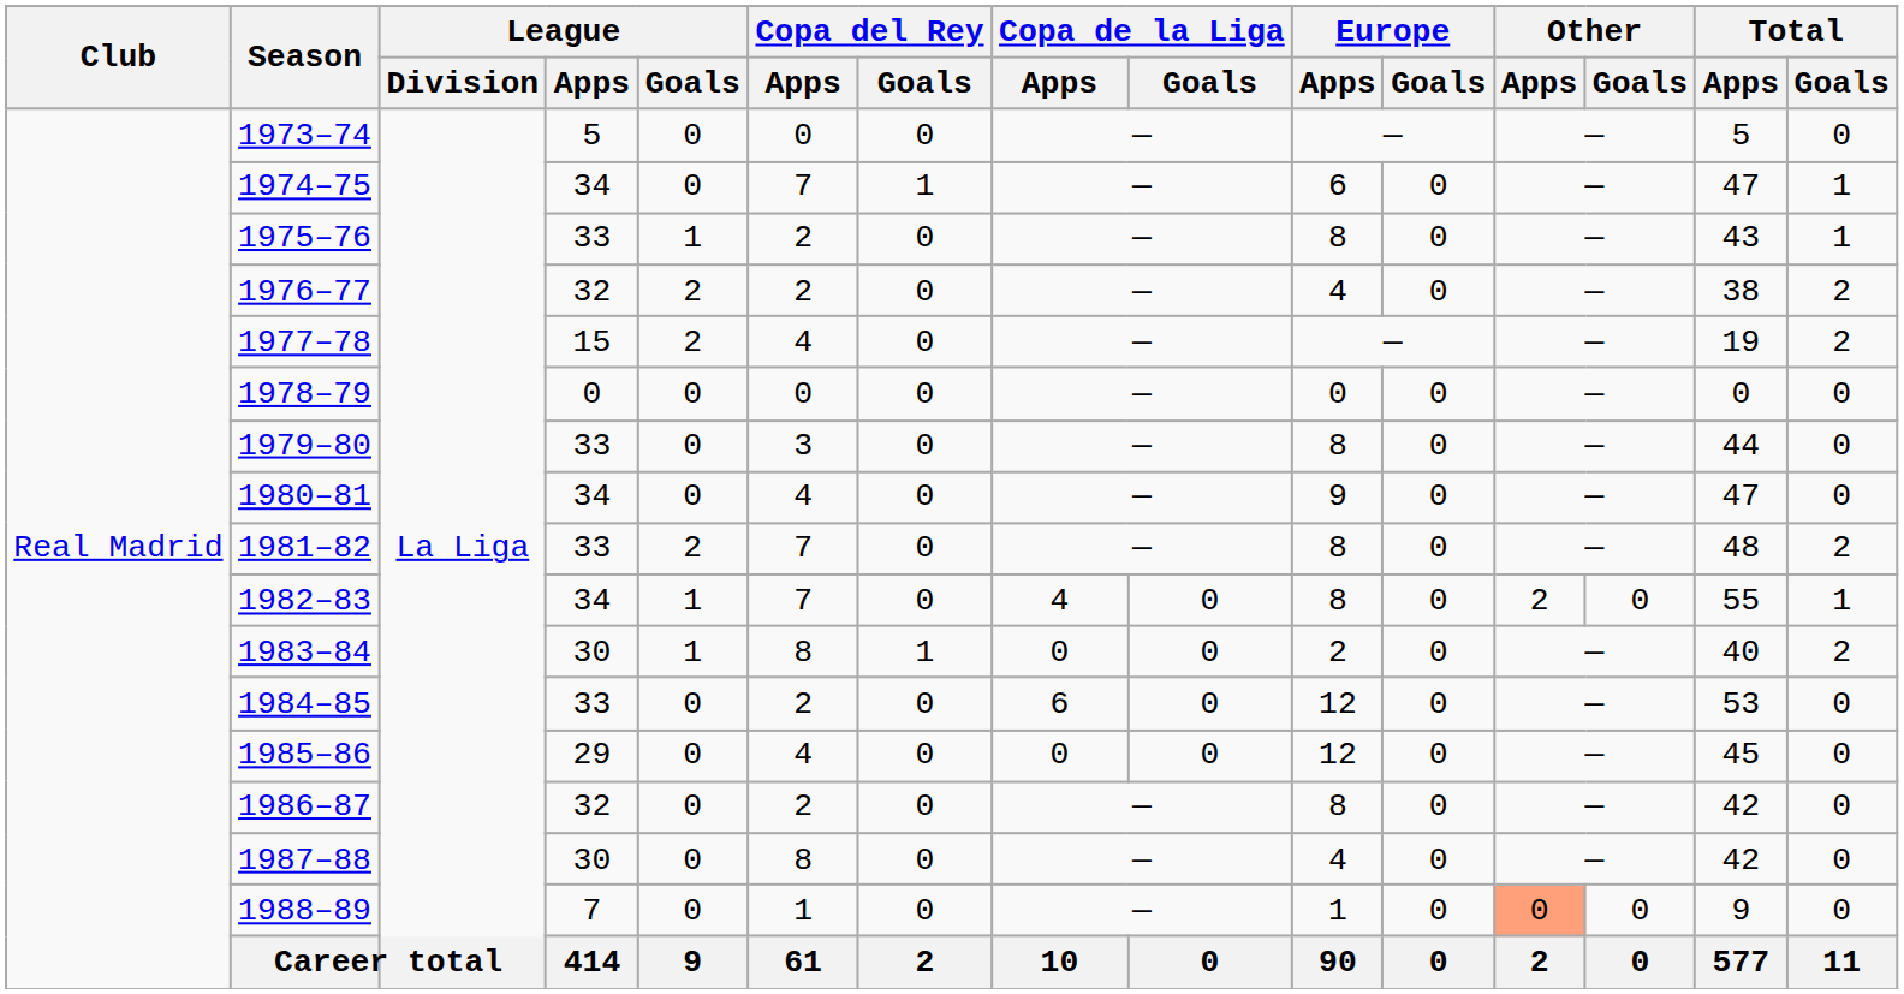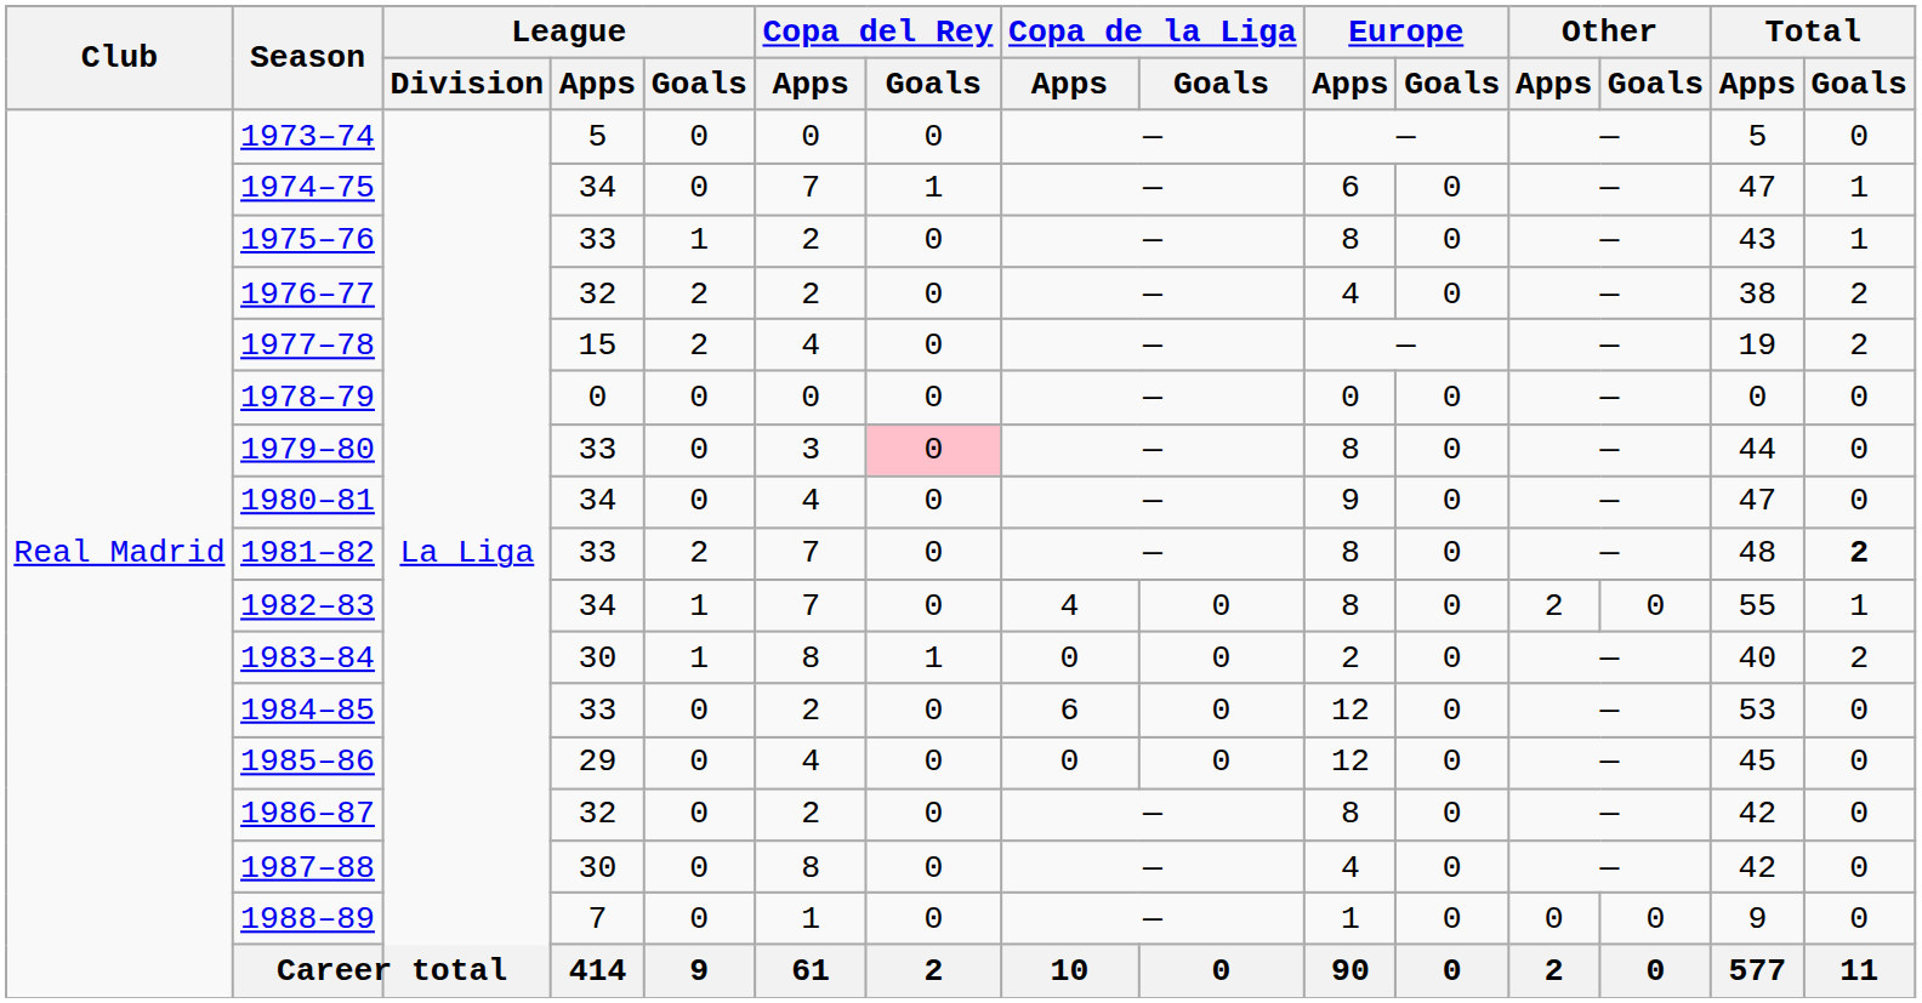1979–80 | Copa del Rey / Goals: no background -> pink background
1981–82 | Total / Goals: normal -> bold
1988–89 | Other / Apps: lightsalmon background -> no background
